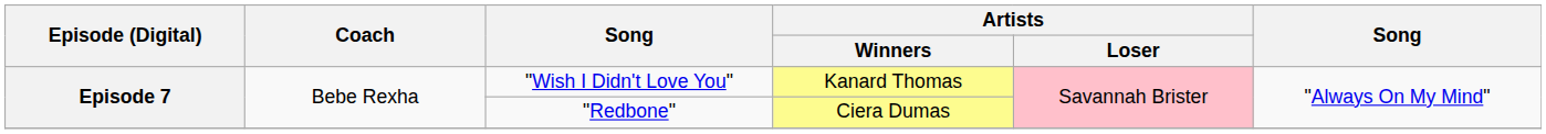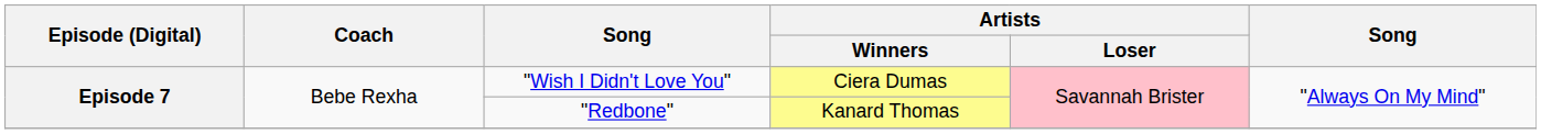"Wish I Didn't Love You" | Artists / Winners: Kanard Thomas -> Ciera Dumas
"Redbone" | Artists / Winners: Ciera Dumas -> Kanard Thomas
